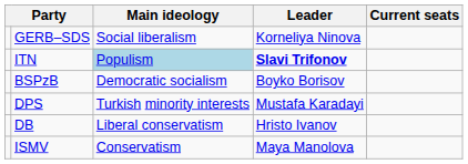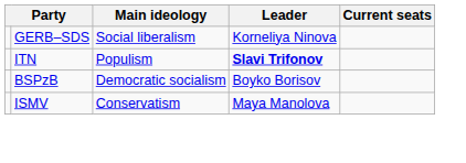ITN | Main ideology: lightblue background -> no background
- row: DPS | Turkish minority interests | Mustafa Karadayi
- row: DB | Liberal conservatism | Hristo Ivanov
